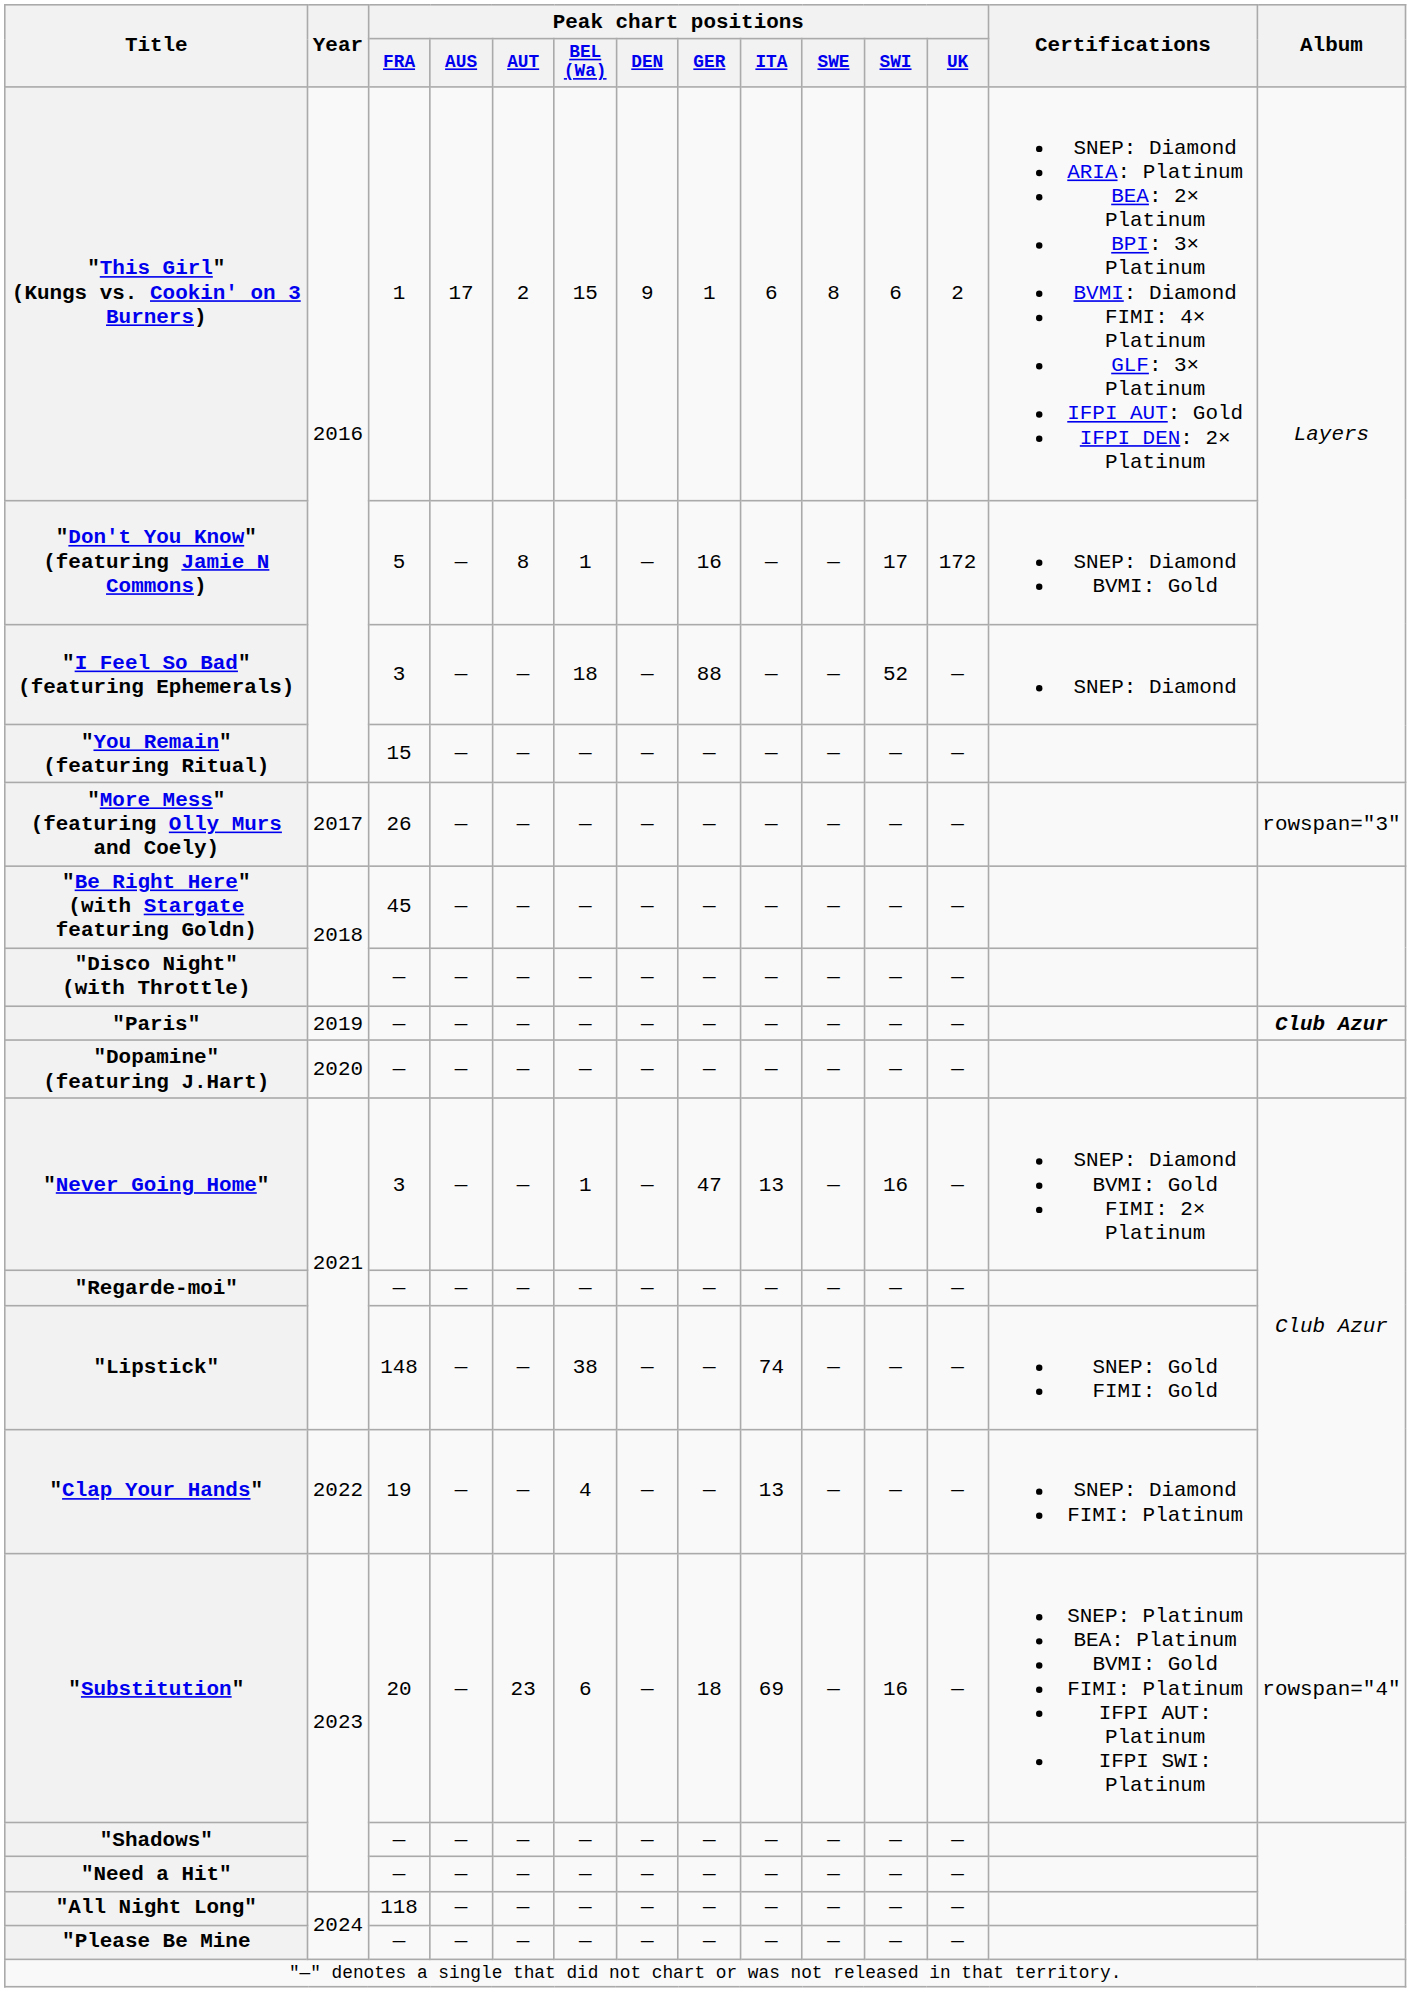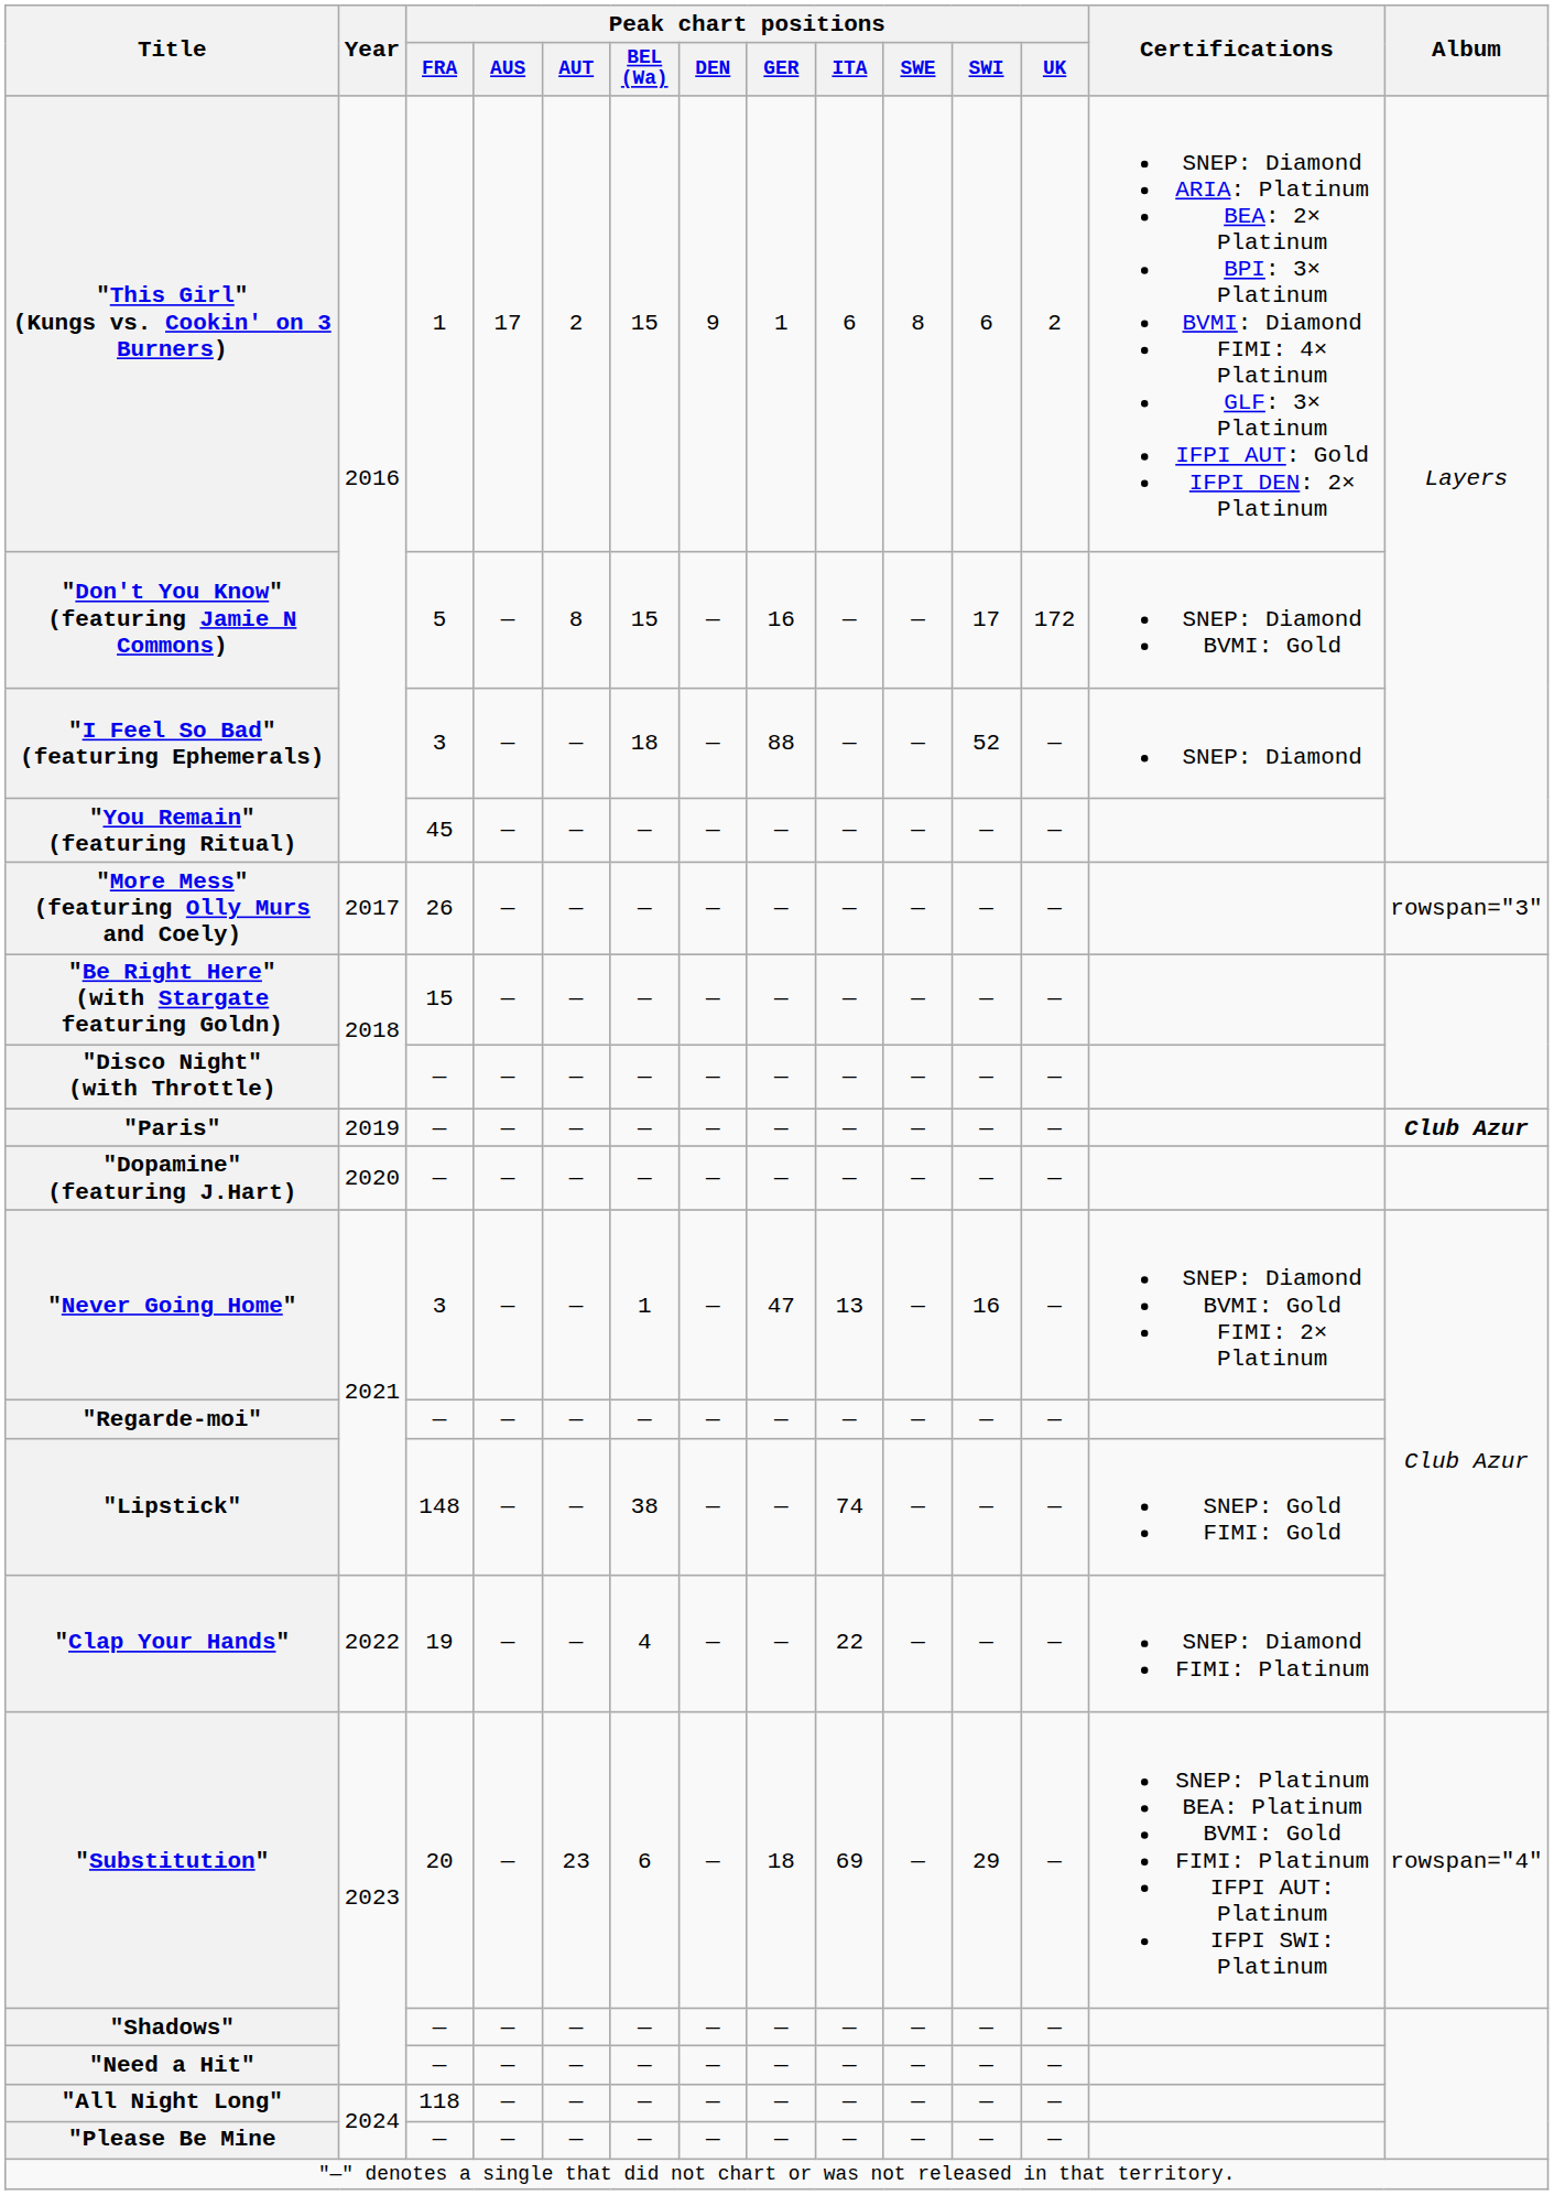"Don't You Know" (featuring Jamie N Commons) | Peak chart positions / BEL (Wa): 1 -> 15
"You Remain" (featuring Ritual) | Peak chart positions / FRA: 15 -> 45
"Be Right Here" (with Stargate featuring Goldn) | Peak chart positions / FRA: 45 -> 15
"Clap Your Hands" | Peak chart positions / ITA: 13 -> 22
"Substitution" | Peak chart positions / SWI: 16 -> 29
